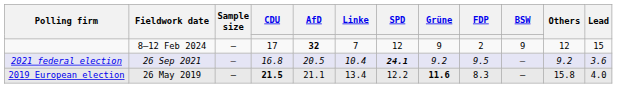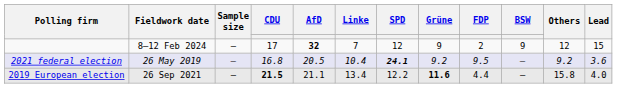2021 federal election | Fieldwork date: 26 Sep 2021 -> 26 May 2019
2019 European election | Fieldwork date: 26 May 2019 -> 26 Sep 2021
2019 European election | FDP: 8.3 -> 4.4
